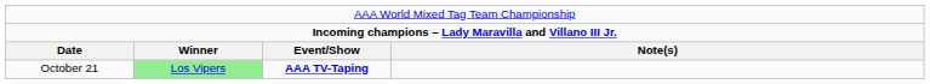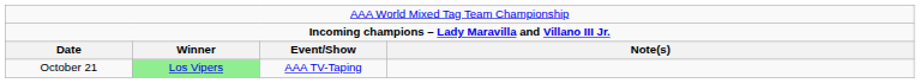October 21 | column 3: bold -> normal
